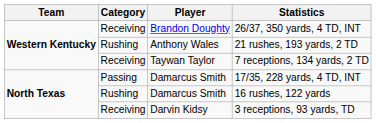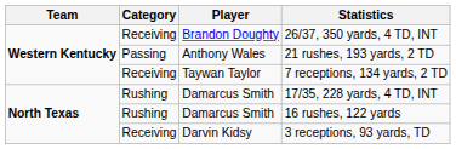21 rushes, 193 yards, 2 TD | Category: Rushing -> Passing
17/35, 228 yards, 4 TD, INT | Category: Passing -> Rushing
